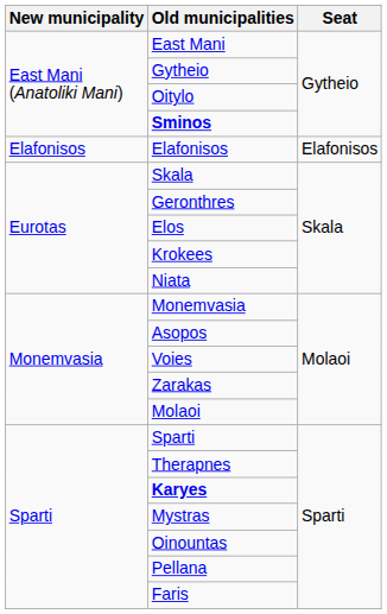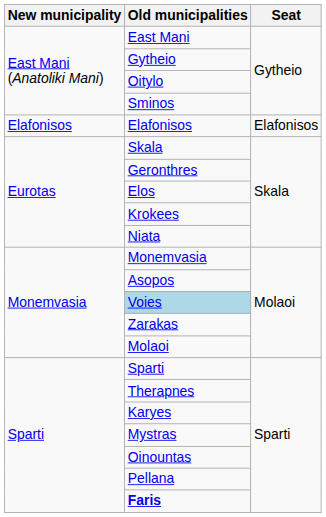Sminos | Old municipalities: bold -> normal
Voies | Old municipalities: no background -> lightblue background
Karyes | Old municipalities: bold -> normal
Faris | Old municipalities: normal -> bold
